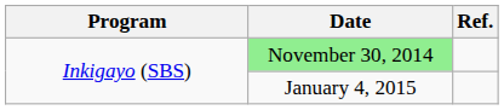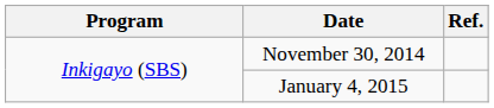November 30, 2014 | Date: lightgreen background -> no background
